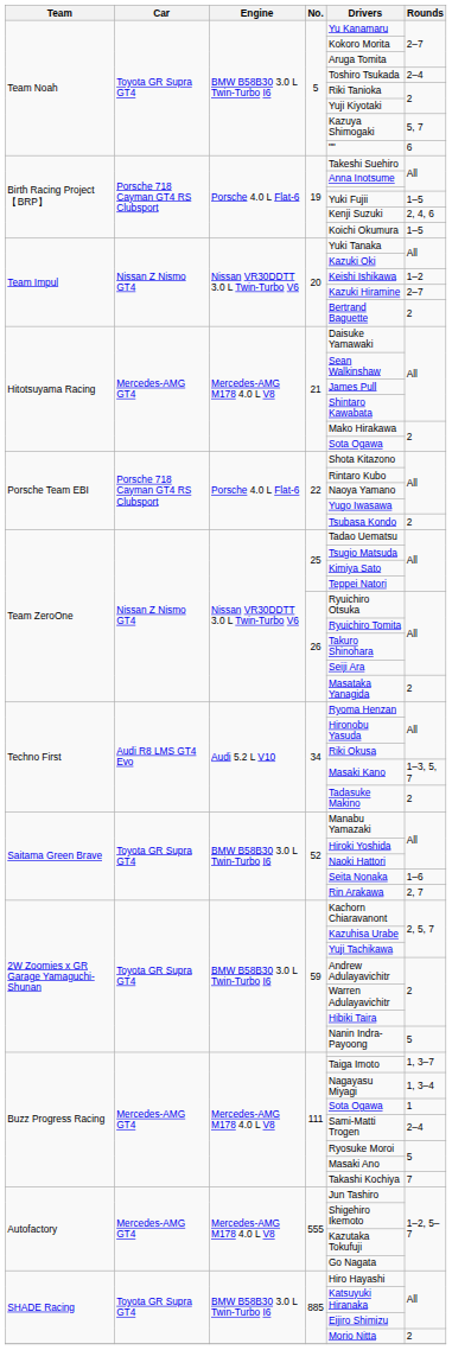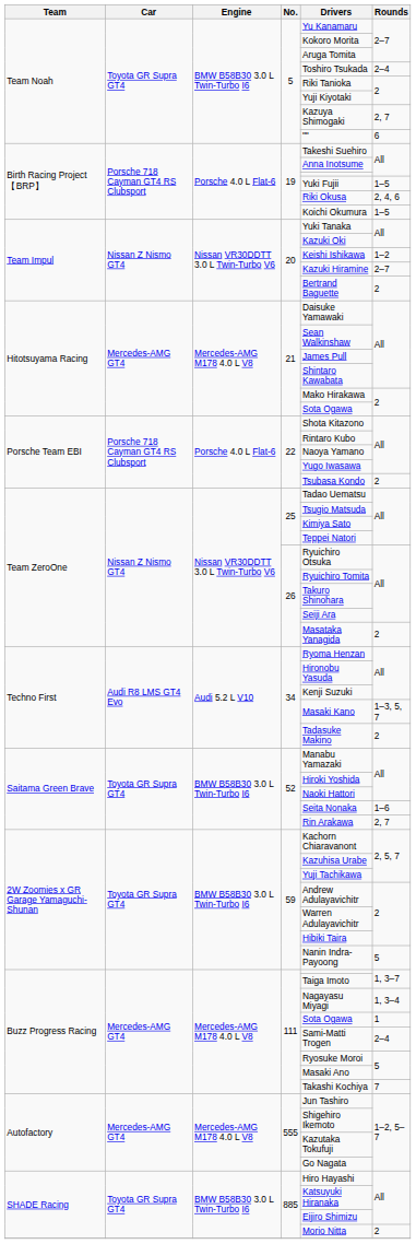row 8 | Rounds: 5, 7 -> 2, 7
row 14 | Drivers: Kenji Suzuki -> Riki Okusa
row 43 | Drivers: Riki Okusa -> Kenji Suzuki
